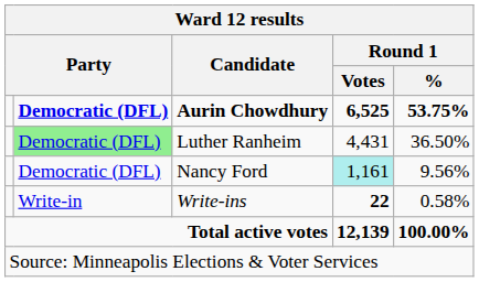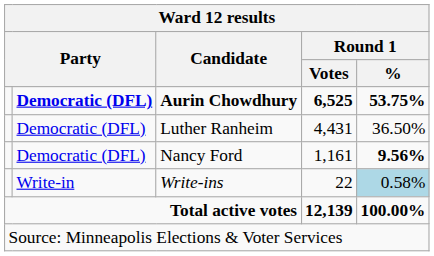Luther Ranheim | column 2: lightgreen background -> no background
Nancy Ford | Ward 12 results / Round 1 / Votes: paleturquoise background -> no background
Nancy Ford | Ward 12 results / Round 1 / %: normal -> bold
Write-ins | Ward 12 results / Round 1 / Votes: bold -> normal
Write-ins | Ward 12 results / Round 1 / %: no background -> lightblue background
